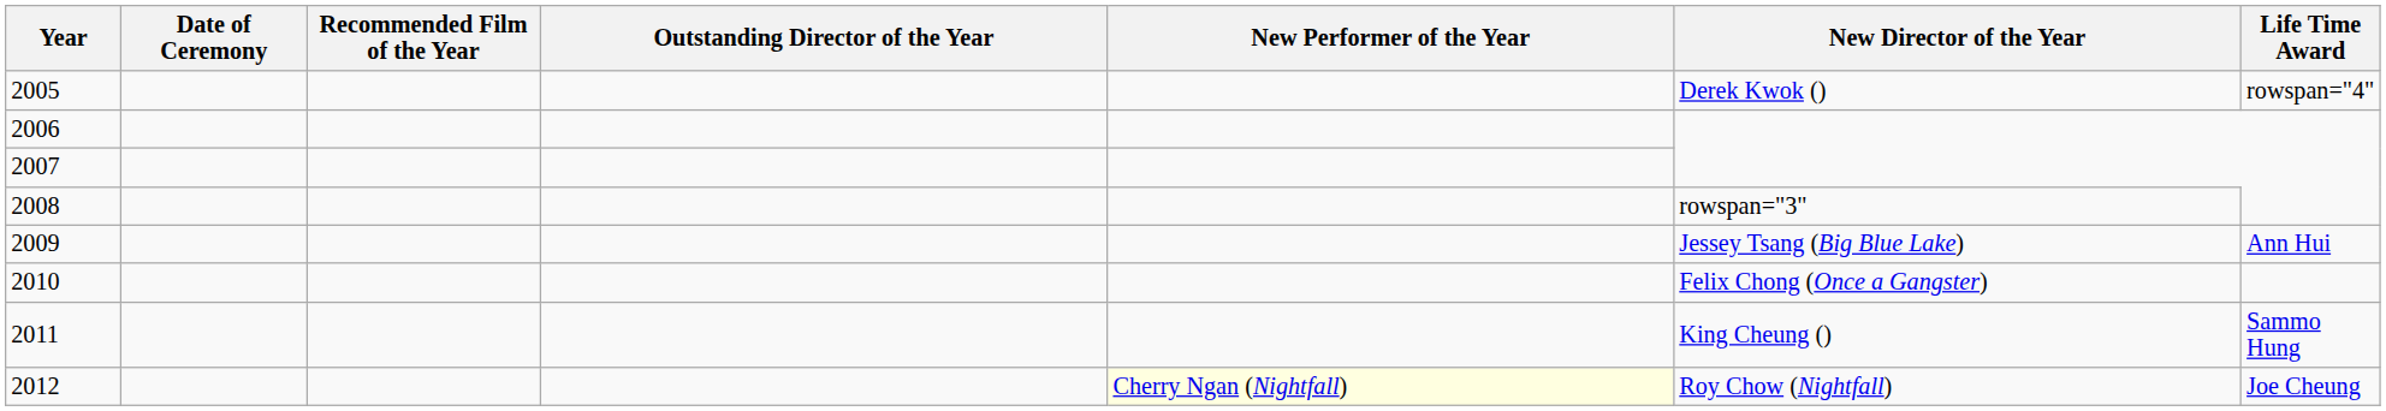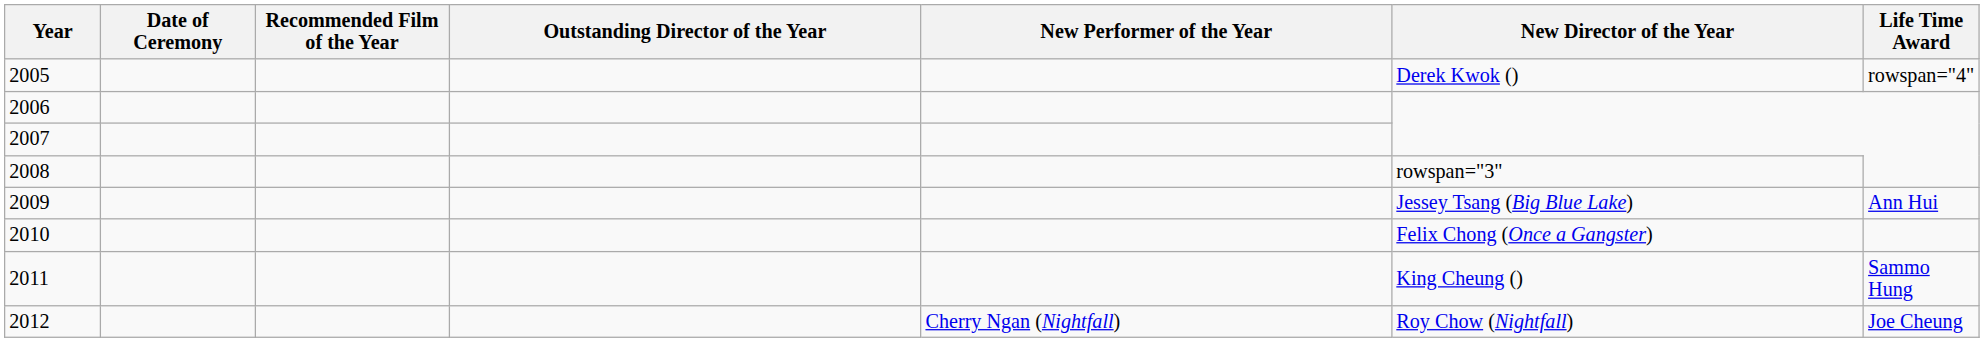2012 | New Performer of the Year: lightyellow background -> no background
